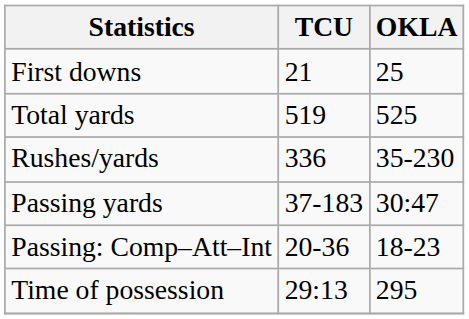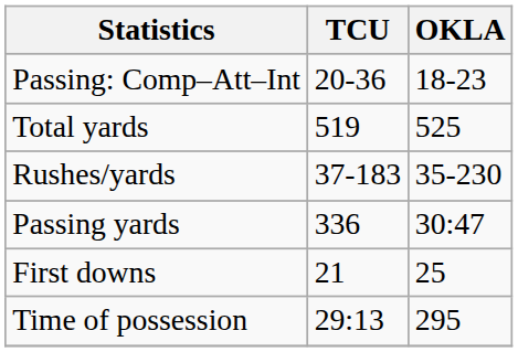rows swapped: First downs <-> Passing: Comp–Att–Int
Rushes/yards | TCU: 336 -> 37-183
Passing yards | TCU: 37-183 -> 336
